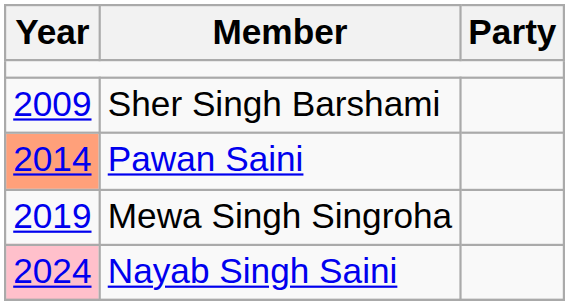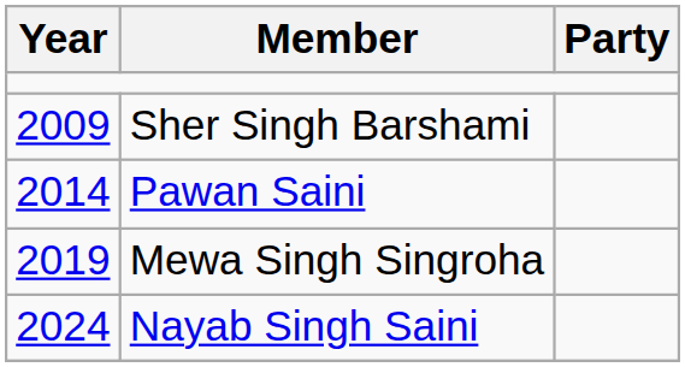Pawan Saini | Year: lightsalmon background -> no background
Nayab Singh Saini | Year: pink background -> no background
